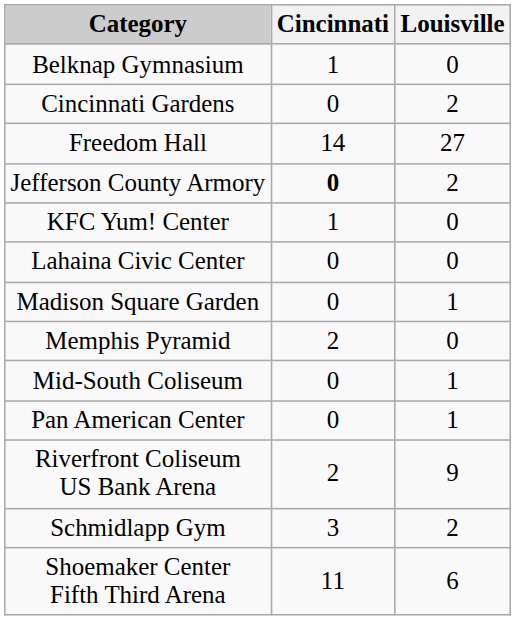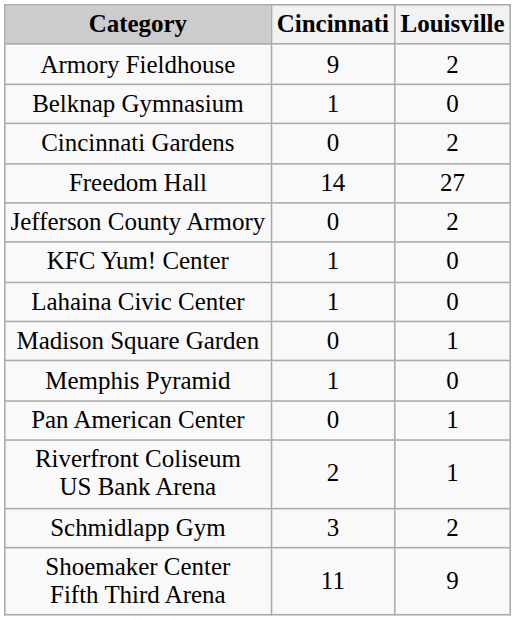+ row: Armory Fieldhouse | 9 | 2
Jefferson County Armory | Cincinnati: bold -> normal
Lahaina Civic Center | Cincinnati: 0 -> 1
Memphis Pyramid | Cincinnati: 2 -> 1
- row: Mid-South Coliseum | 0 | 1
Riverfront Coliseum US Bank Arena | Louisville: 9 -> 1
Shoemaker Center Fifth Third Arena | Louisville: 6 -> 9
